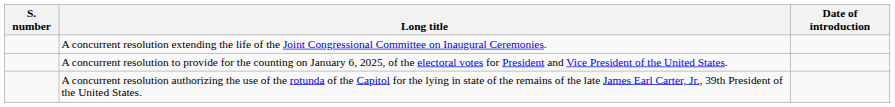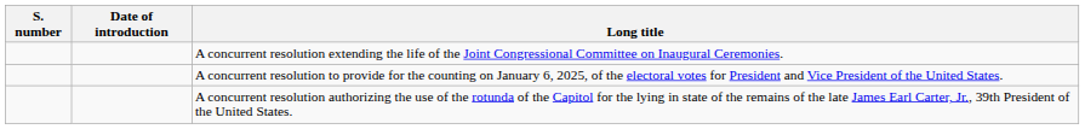columns swapped: Date of introduction <-> Long title
